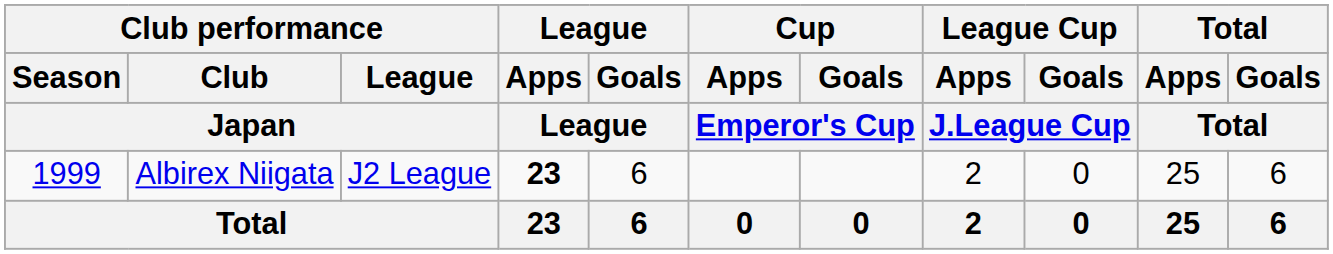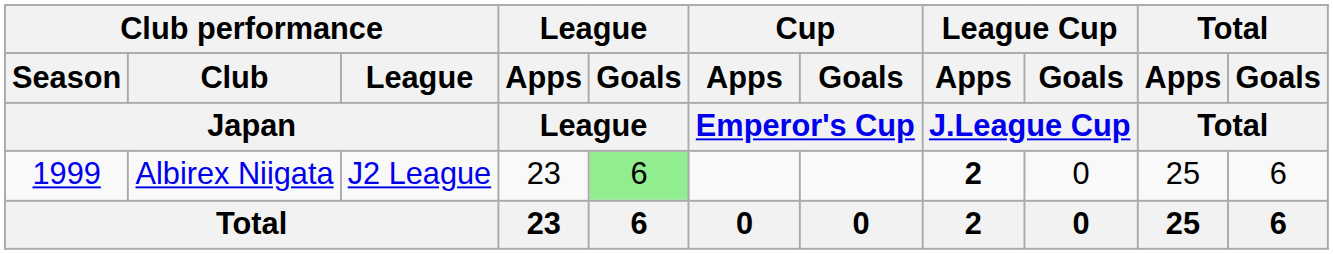Albirex Niigata | League / Apps / League: bold -> normal
Albirex Niigata | League / Goals / League: no background -> lightgreen background
Albirex Niigata | League Cup / Apps / J.League Cup: normal -> bold
